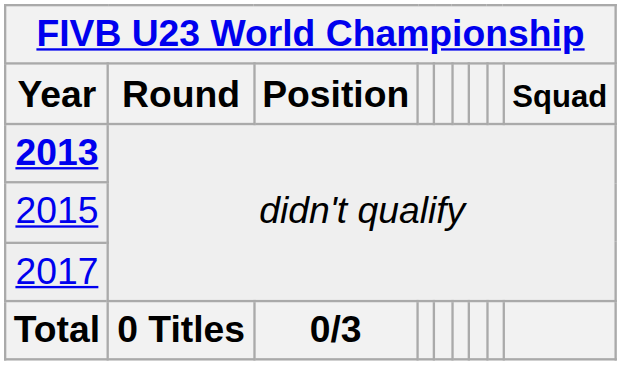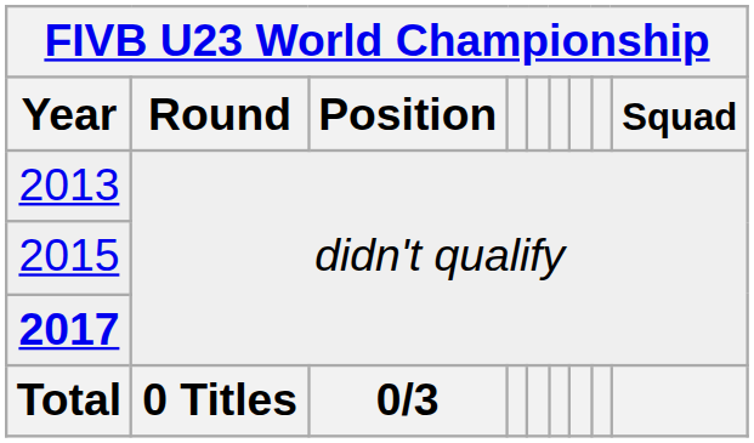2013 | FIVB U23 World Championship / Year: bold -> normal
2017 | FIVB U23 World Championship / Year: normal -> bold
